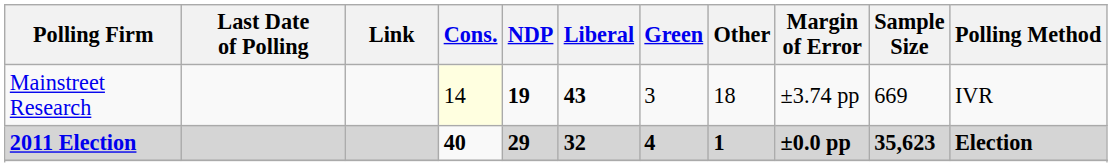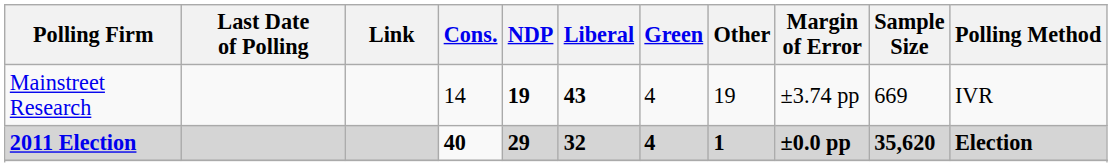Mainstreet Research | Cons.: lightyellow background -> no background
Mainstreet Research | Green: 3 -> 4
Mainstreet Research | Other: 18 -> 19
2011 Election | Sample Size: 35,623 -> 35,620
